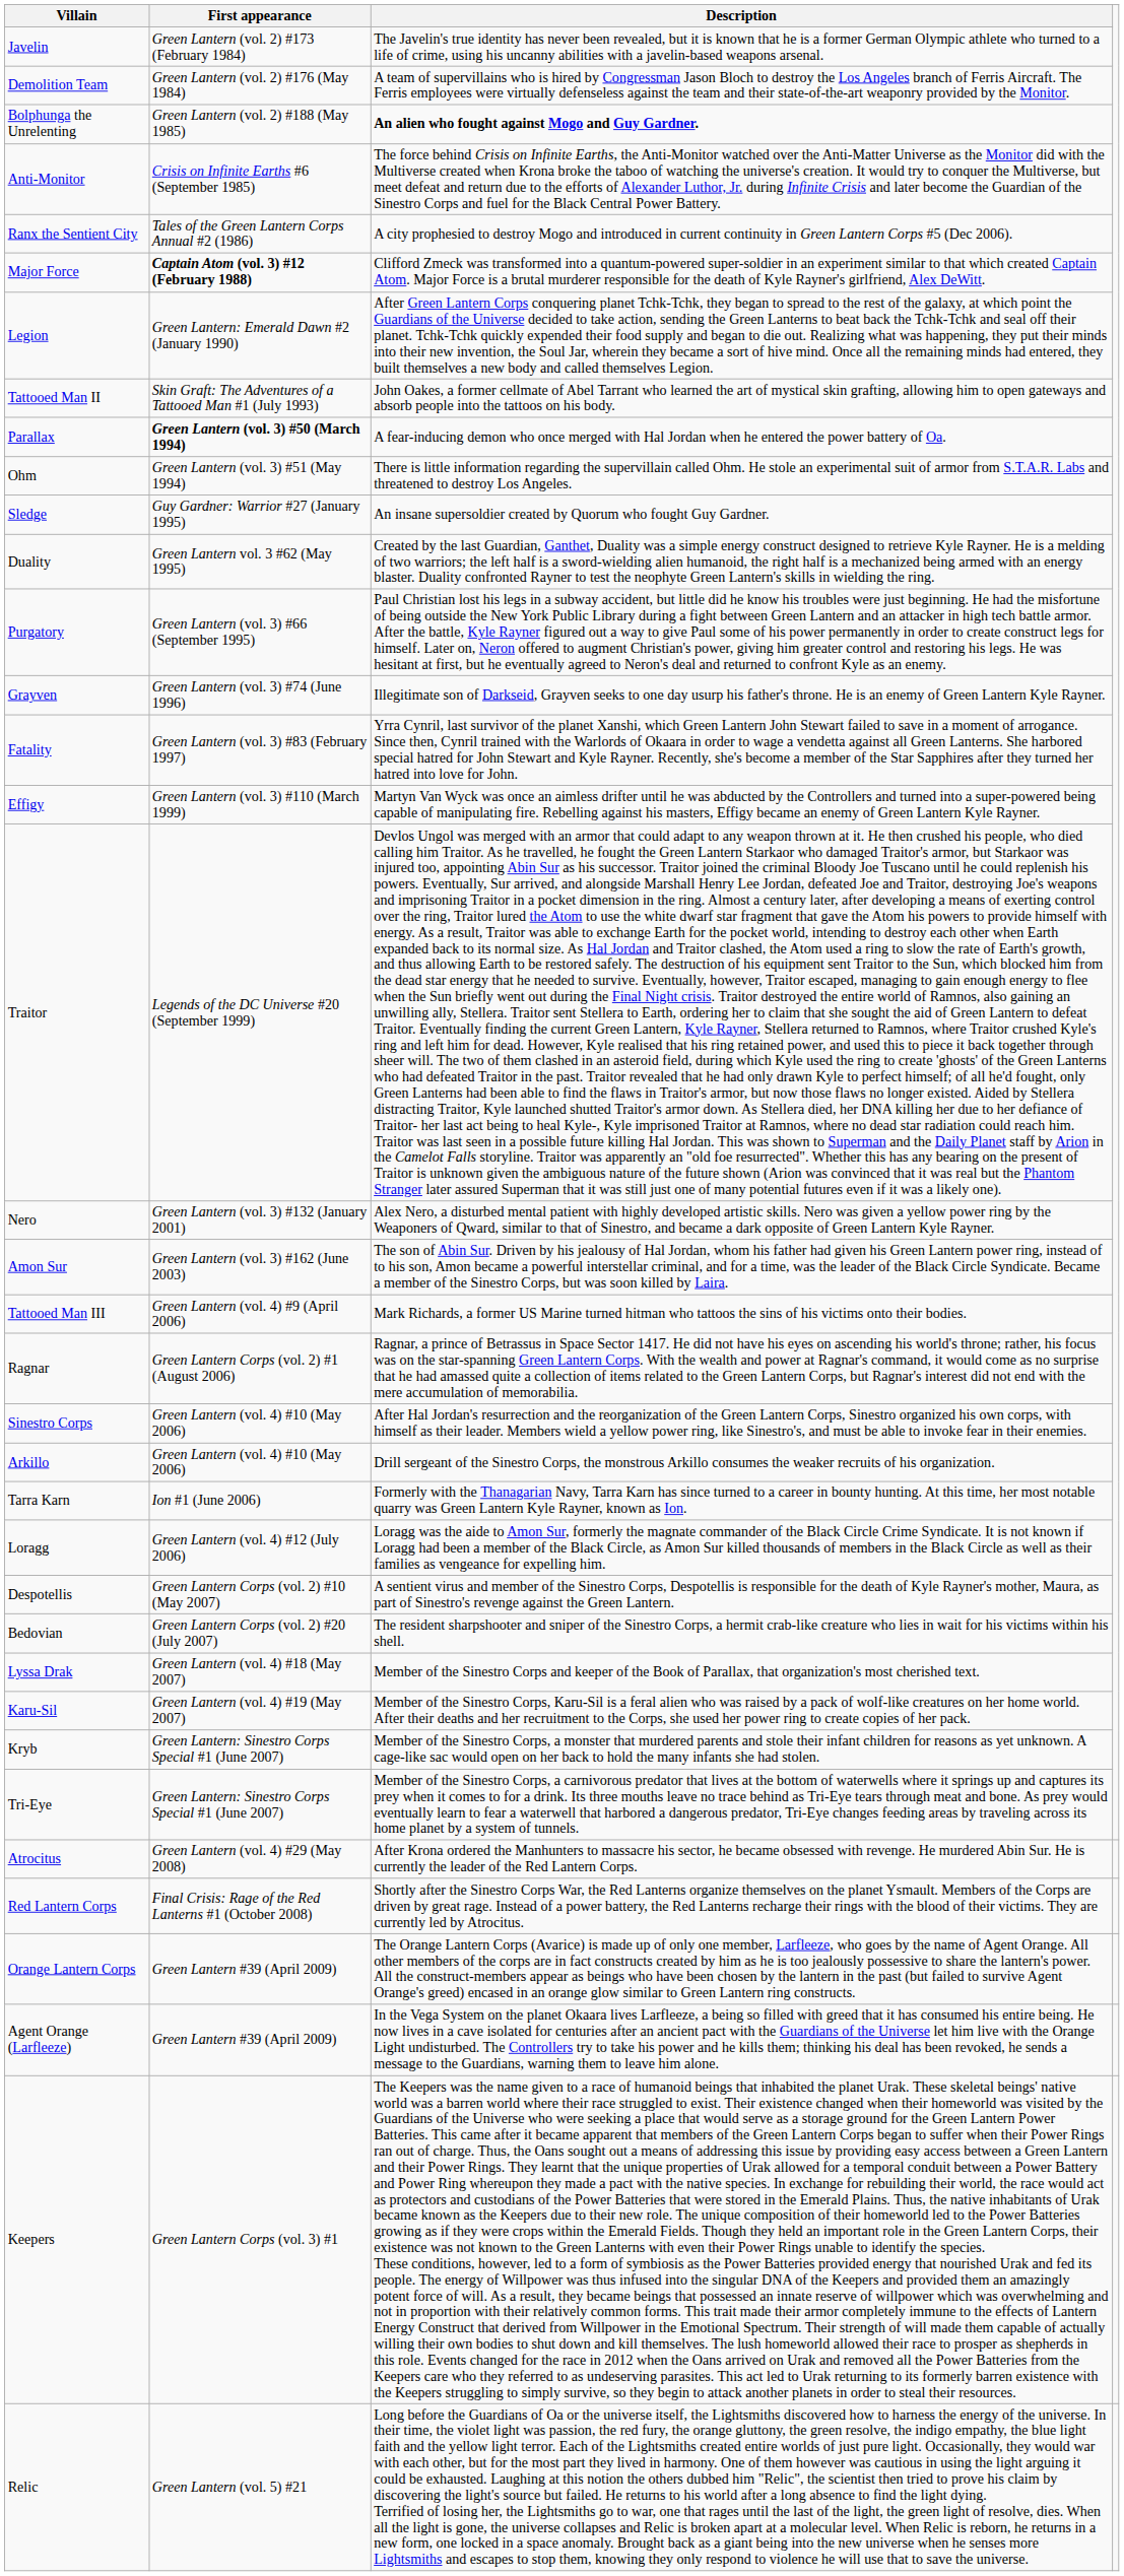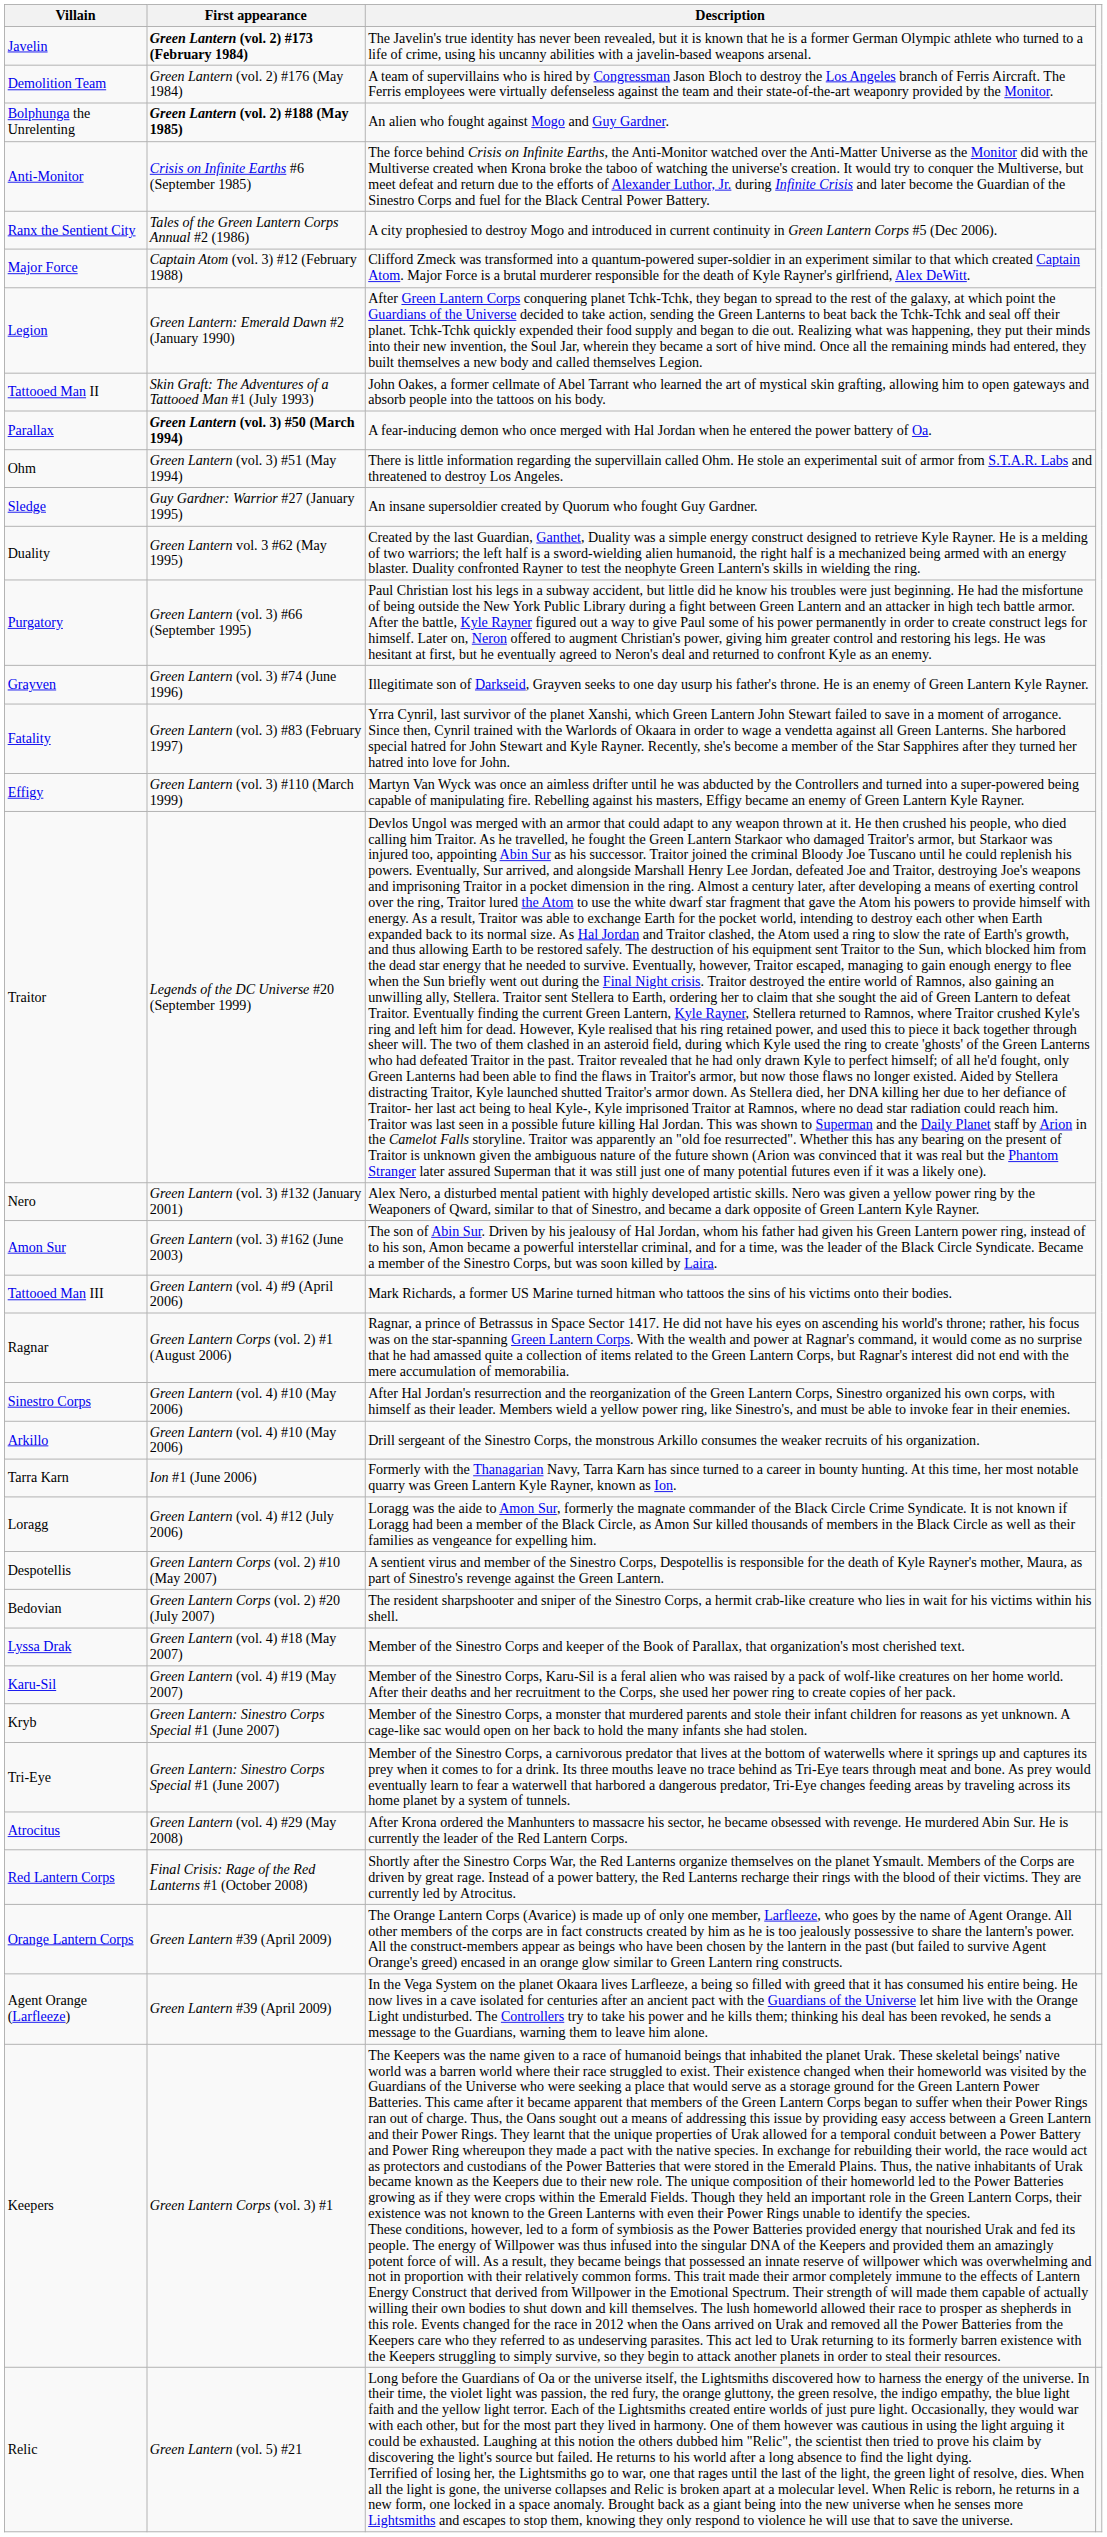Javelin | First appearance: normal -> bold
Bolphunga the Unrelenting | First appearance: normal -> bold
Bolphunga the Unrelenting | Description: bold -> normal
Major Force | First appearance: bold -> normal
